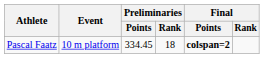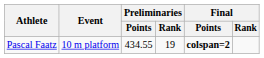Pascal Faatz | Preliminaries / Points: 334.45 -> 434.55
Pascal Faatz | Preliminaries / Rank: 18 -> 19
